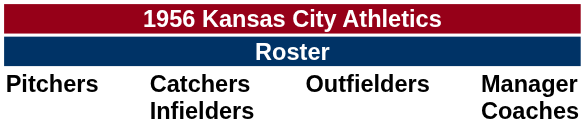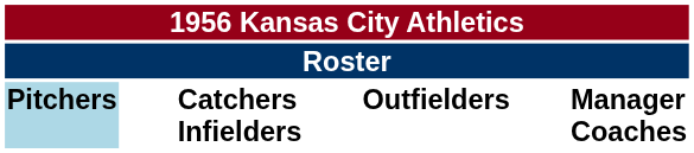Pitchers | column 1: no background -> lightblue background
